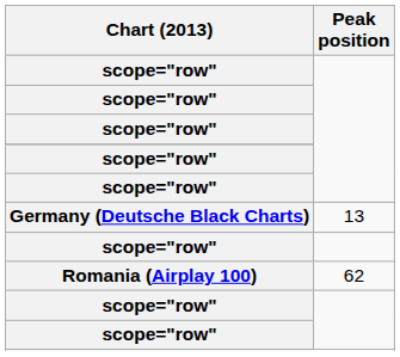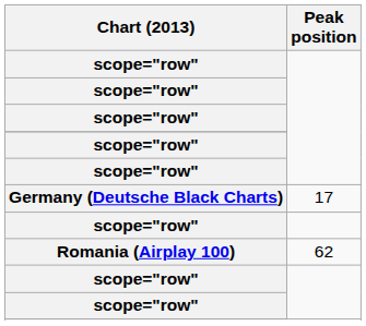Germany (Deutsche Black Charts) | Peak position: 13 -> 17
